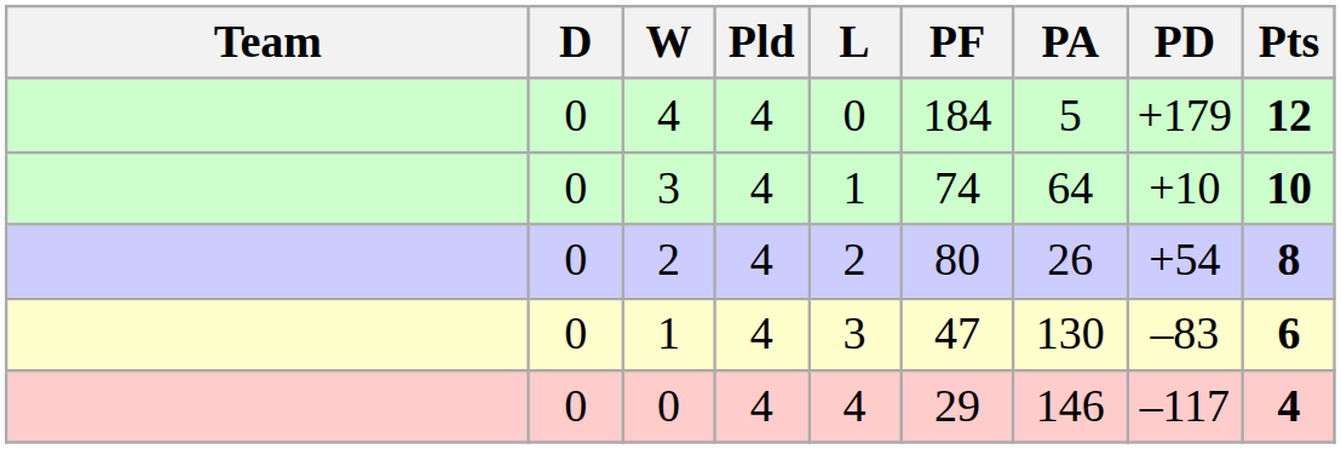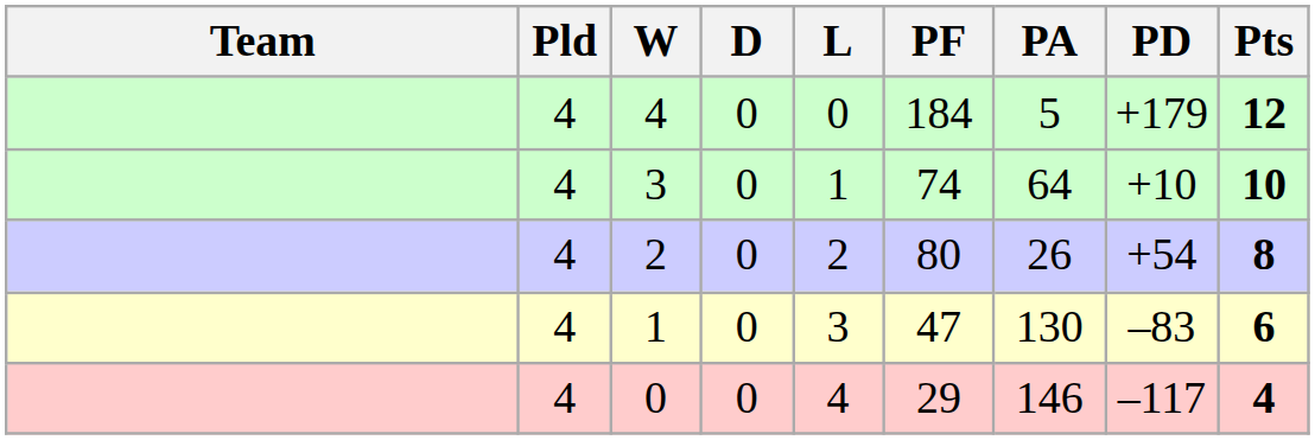columns swapped: Pld <-> D
